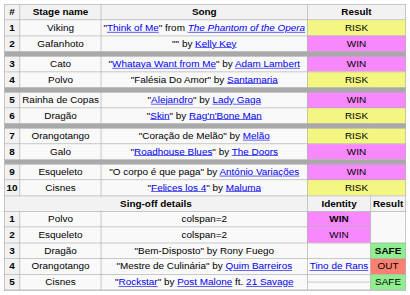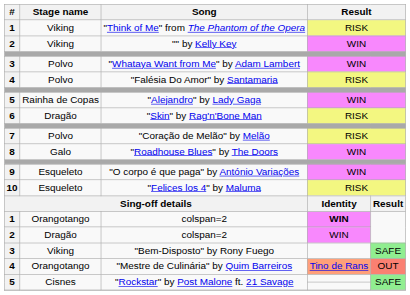"" by Kelly Key | Stage name: Gafanhoto -> Viking
"Whataya Want from Me" by Adam Lambert | Stage name: Cato -> Polvo
"Coração de Melão" by Melão | Stage name: Orangotango -> Polvo
"Felices los 4" by Maluma | Stage name: Cisnes -> Esqueleto
1 / colspan=2 | Stage name: Polvo -> Orangotango
2 / colspan=2 | Stage name: Esqueleto -> Dragão
"Bem-Disposto" by Rony Fuego | Stage name: Dragão -> Viking
"Bem-Disposto" by Rony Fuego | column 5: bold -> normal
"Mestre de Culinária" by Quim Barreiros | column 4: no background -> lightsalmon background
